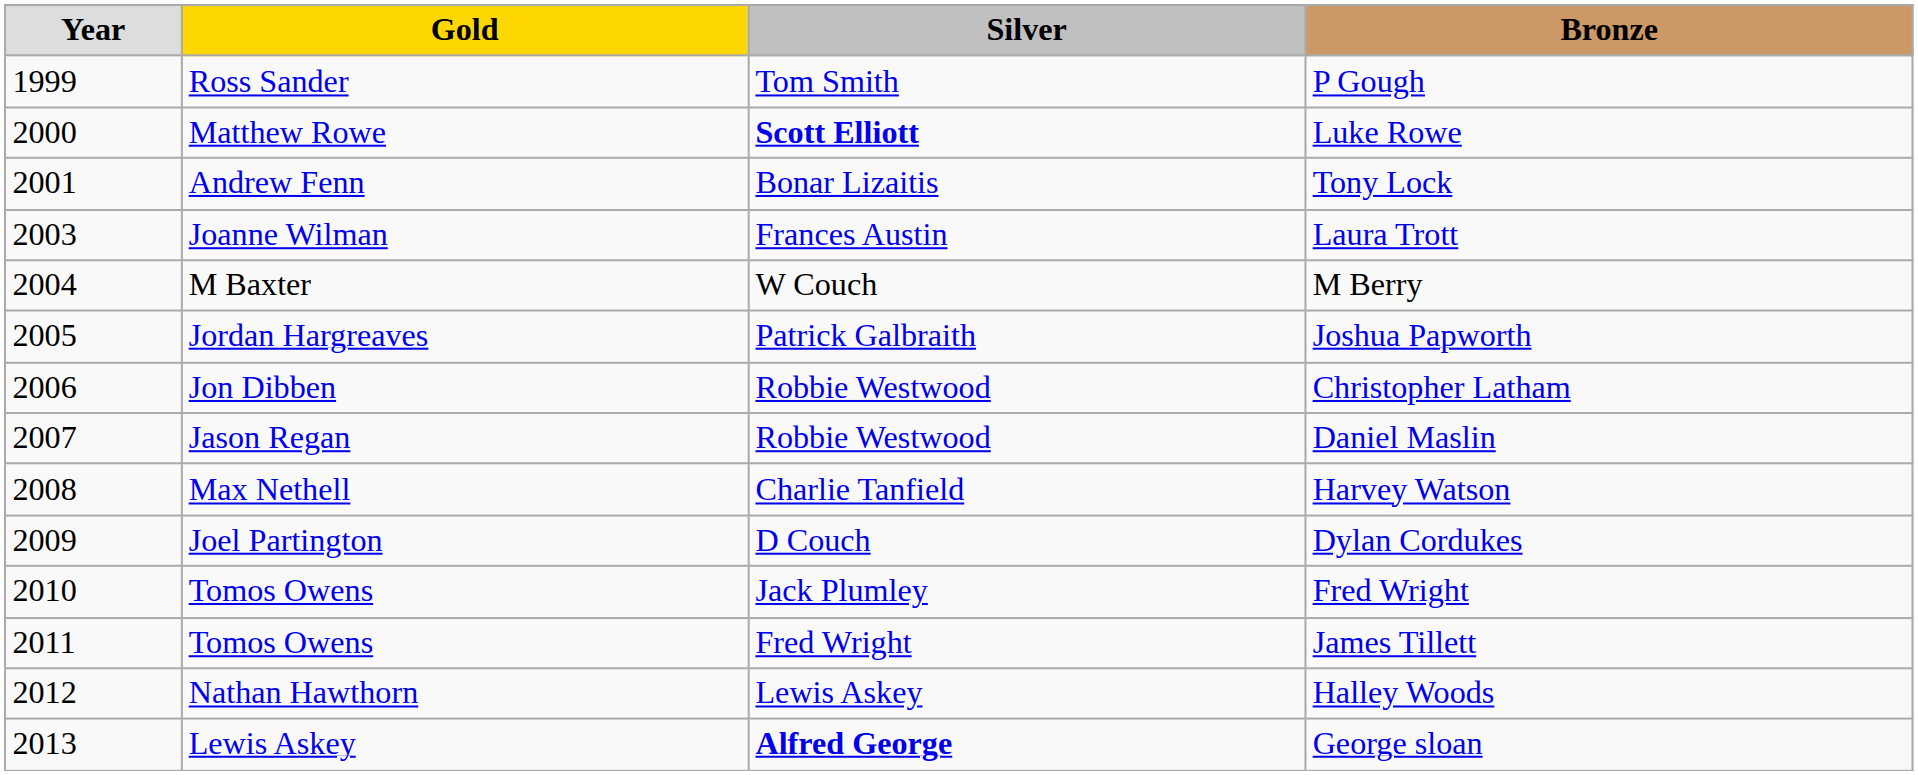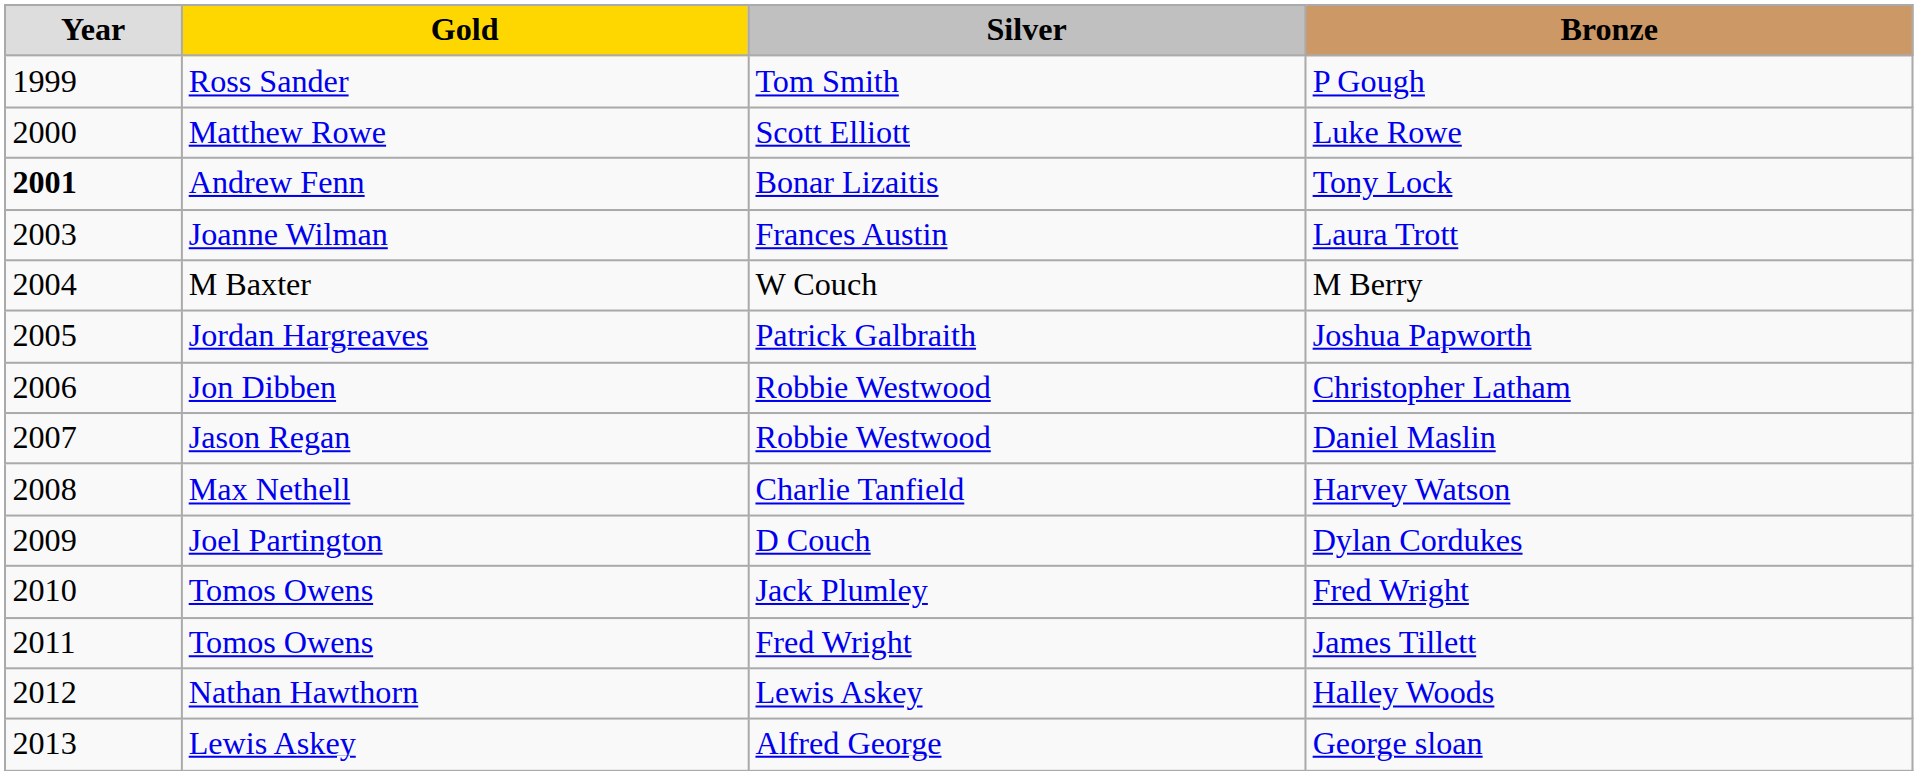Luke Rowe | column 3: bold -> normal
Tony Lock | column 1: normal -> bold
George sloan | column 3: bold -> normal
